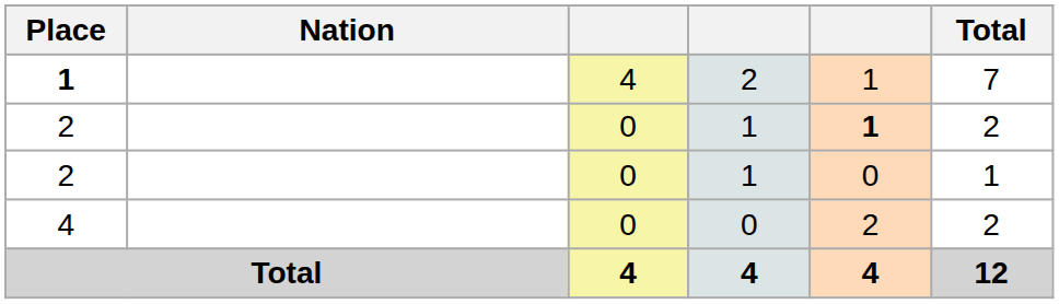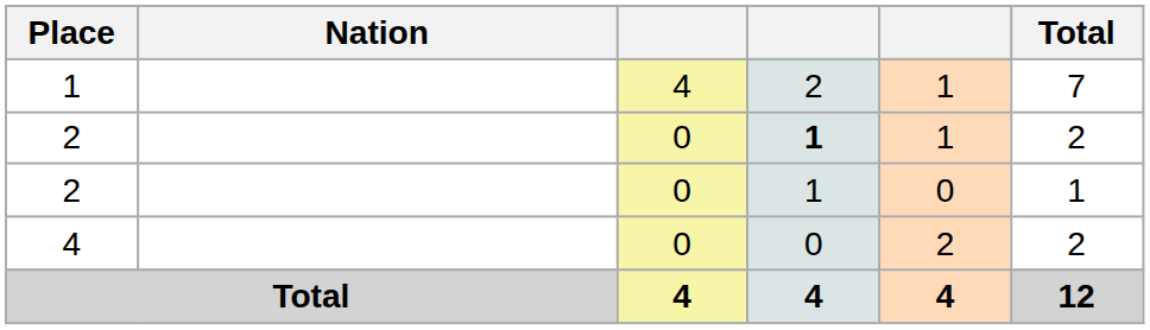row 2 | Place: bold -> normal
row 3 | column 4: normal -> bold
row 3 | column 5: bold -> normal
